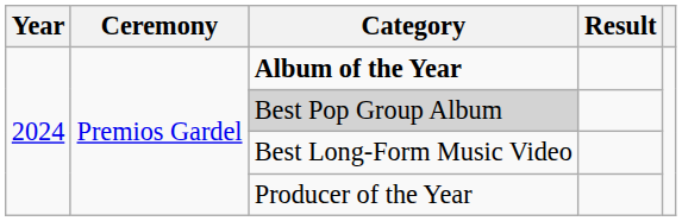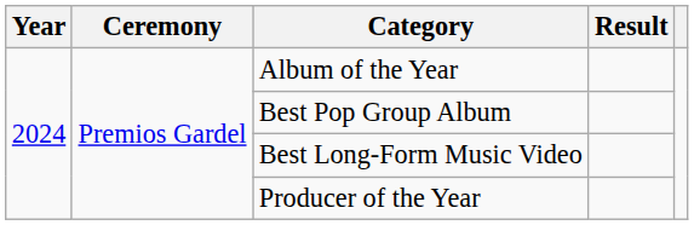Album of the Year | Category: bold -> normal
Best Pop Group Album | Category: lightgrey background -> no background
